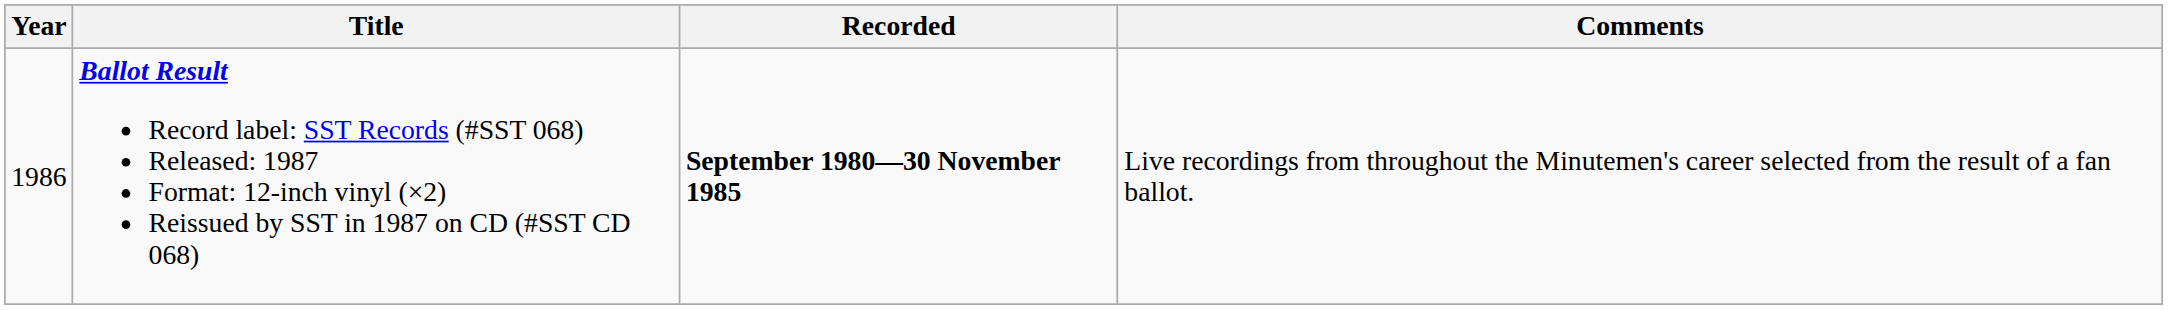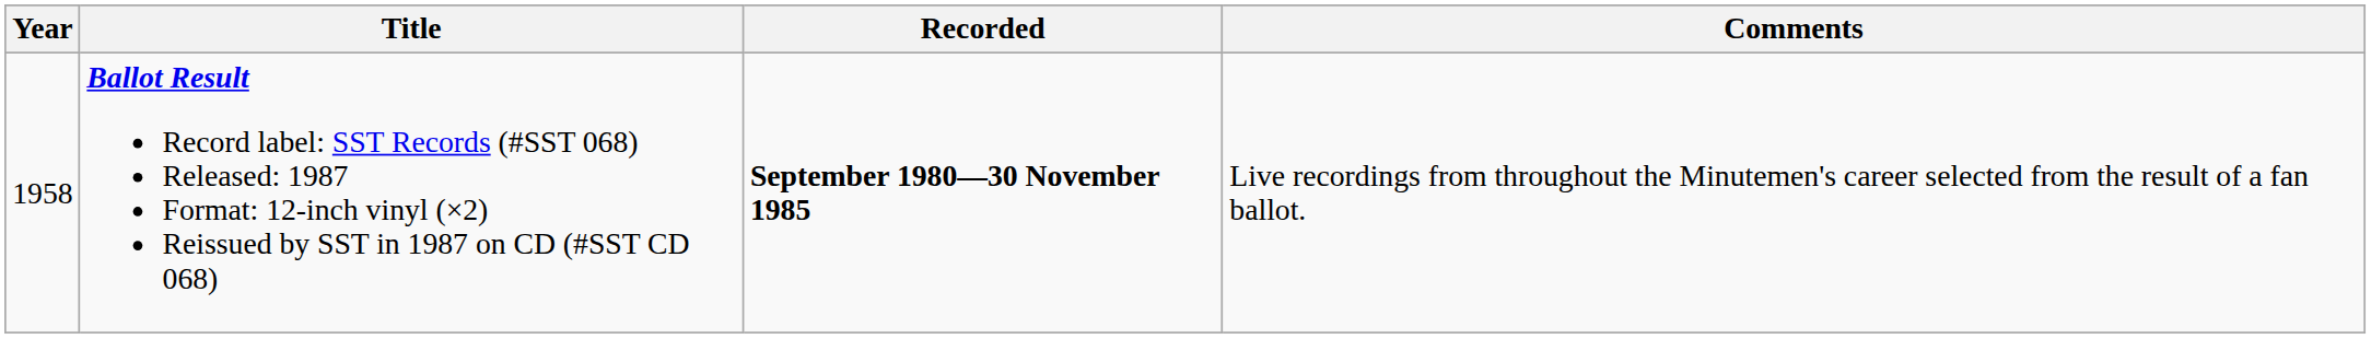row 2 | Year: 1986 -> 1958
